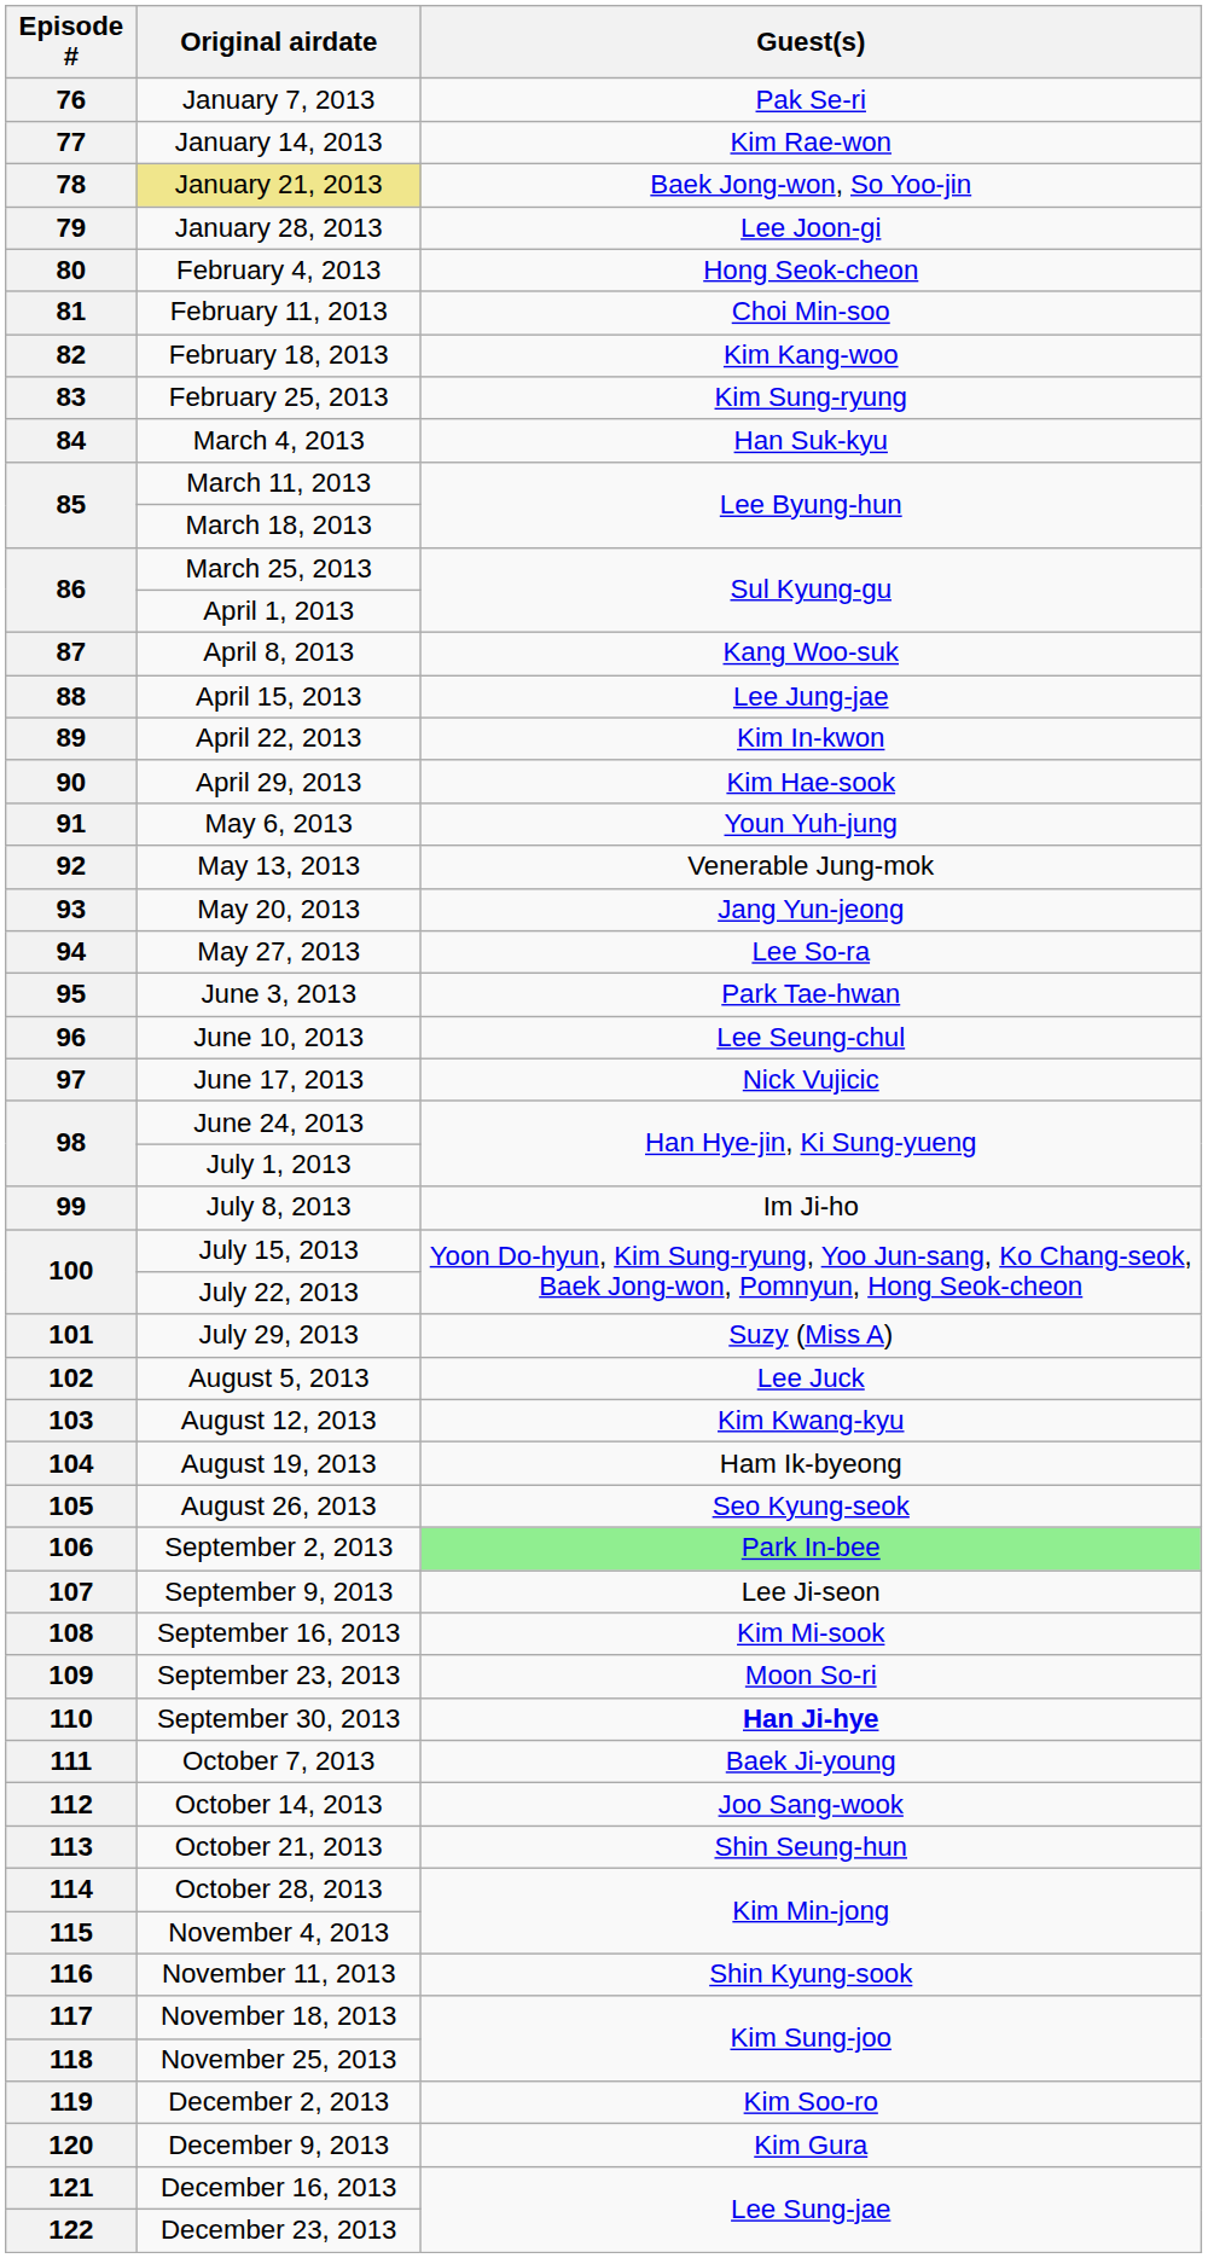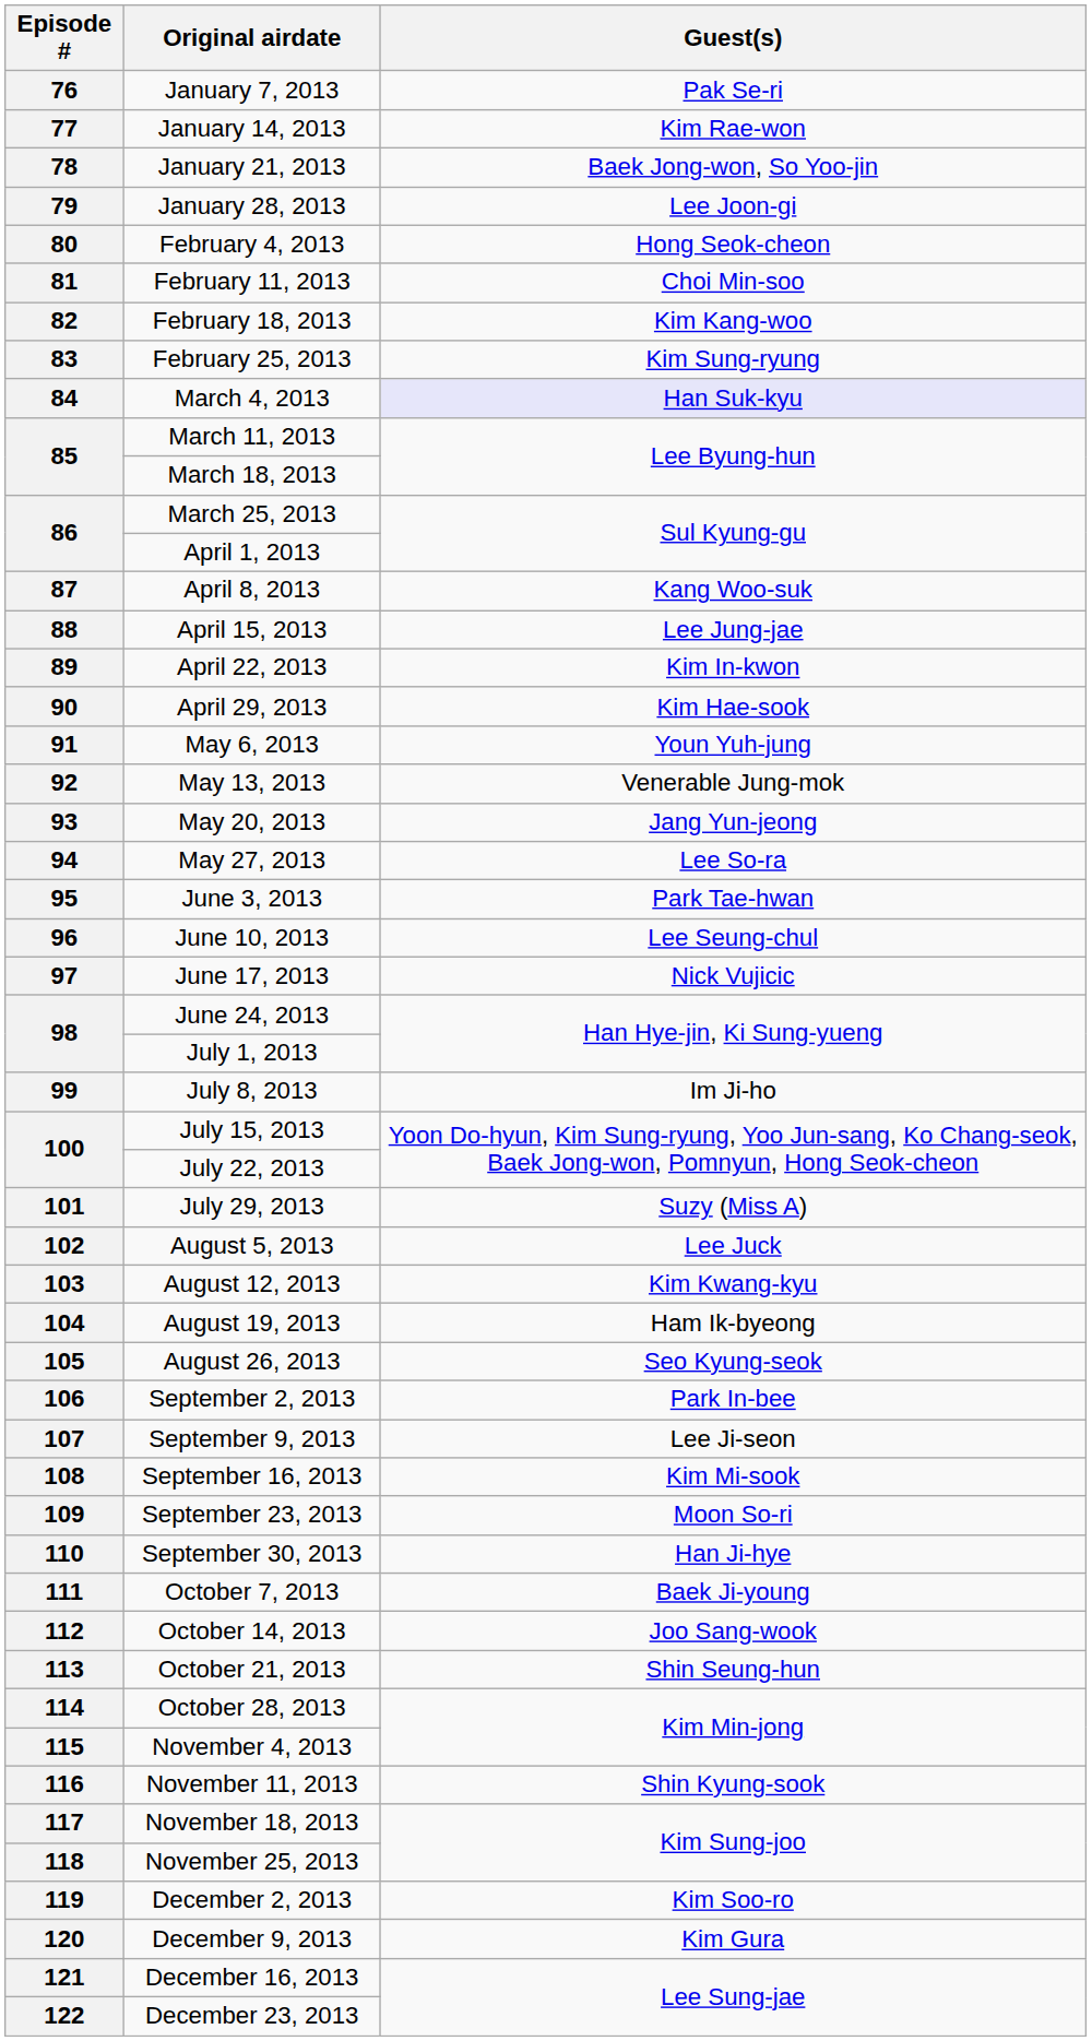January 21, 2013 | Original airdate: khaki background -> no background
March 4, 2013 | Guest(s): no background -> lavender background
September 2, 2013 | Guest(s): lightgreen background -> no background
September 30, 2013 | Guest(s): bold -> normal
